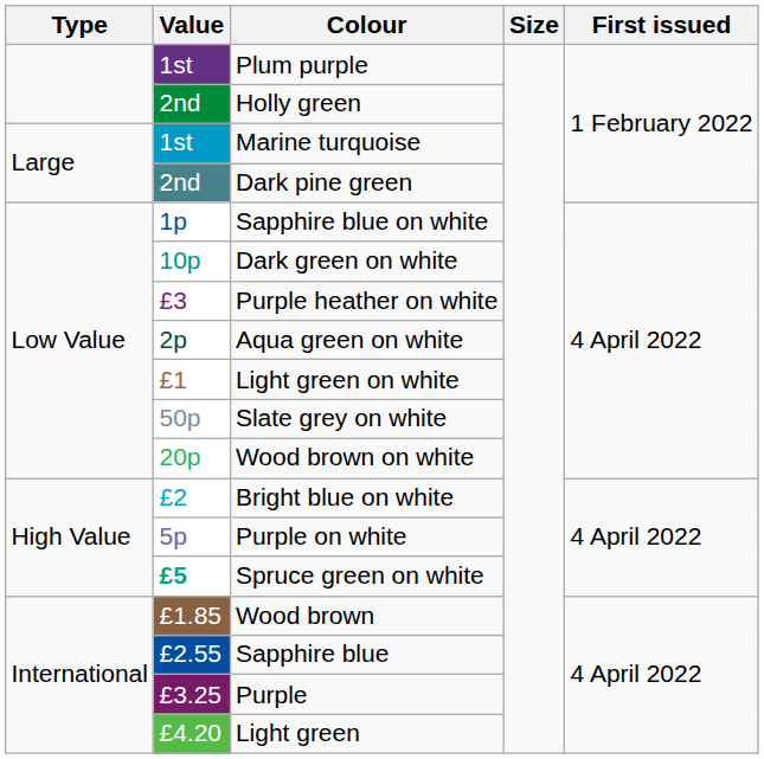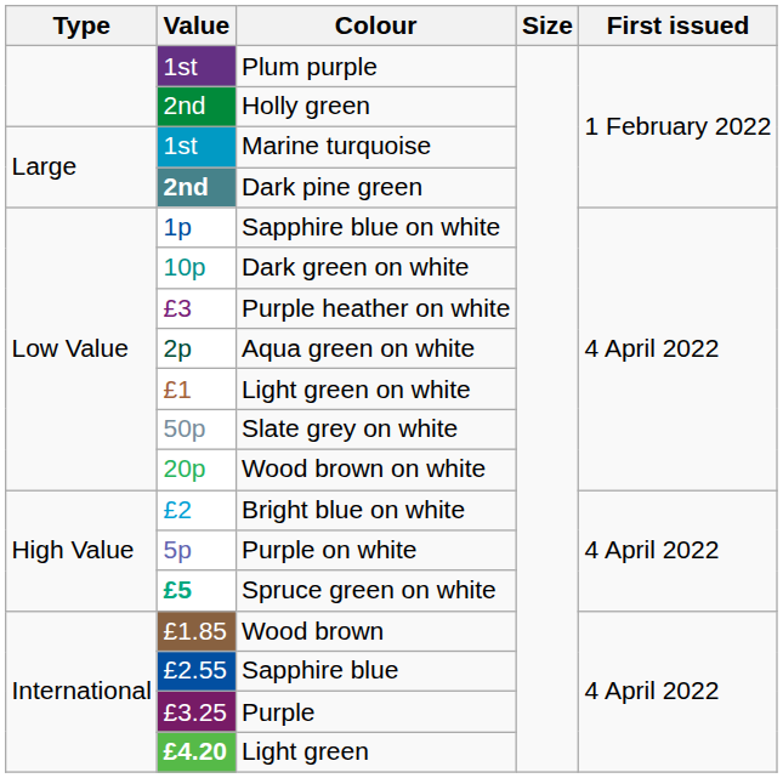Dark pine green | Value: normal -> bold
Light green | Value: normal -> bold
